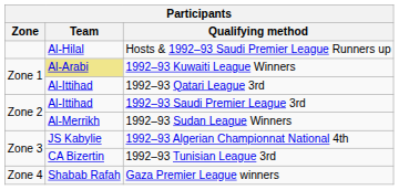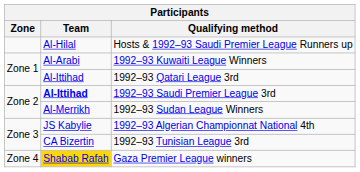1992–93 Kuwaiti League Winners | Team: khaki background -> no background
1992–93 Saudi Premier League 3rd | Team: normal -> bold
Gaza Premier League winners | Team: no background -> gold background
